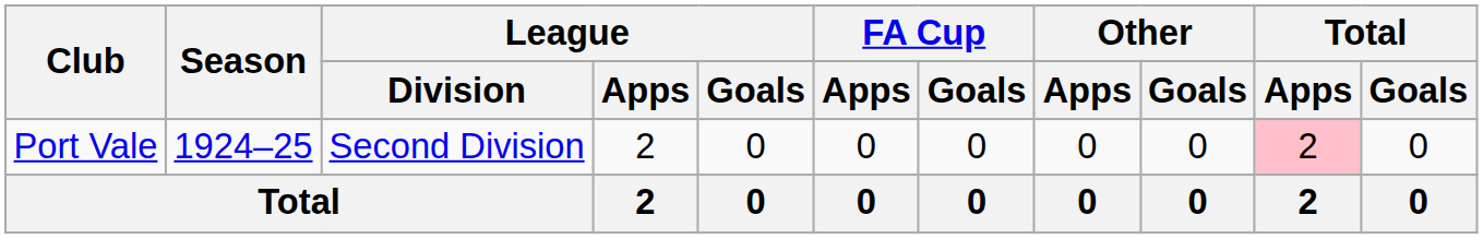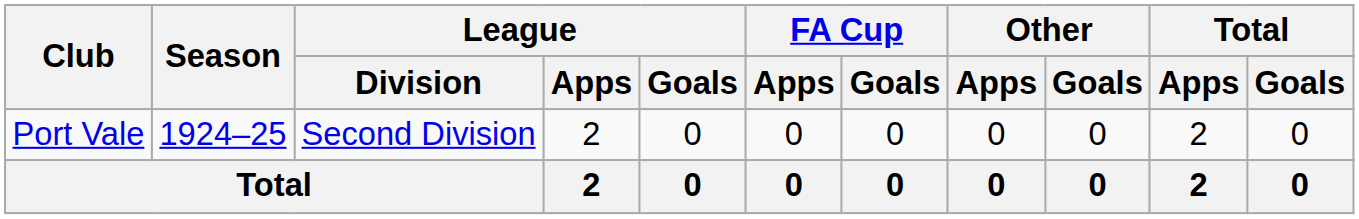Port Vale | Total / Apps: pink background -> no background
